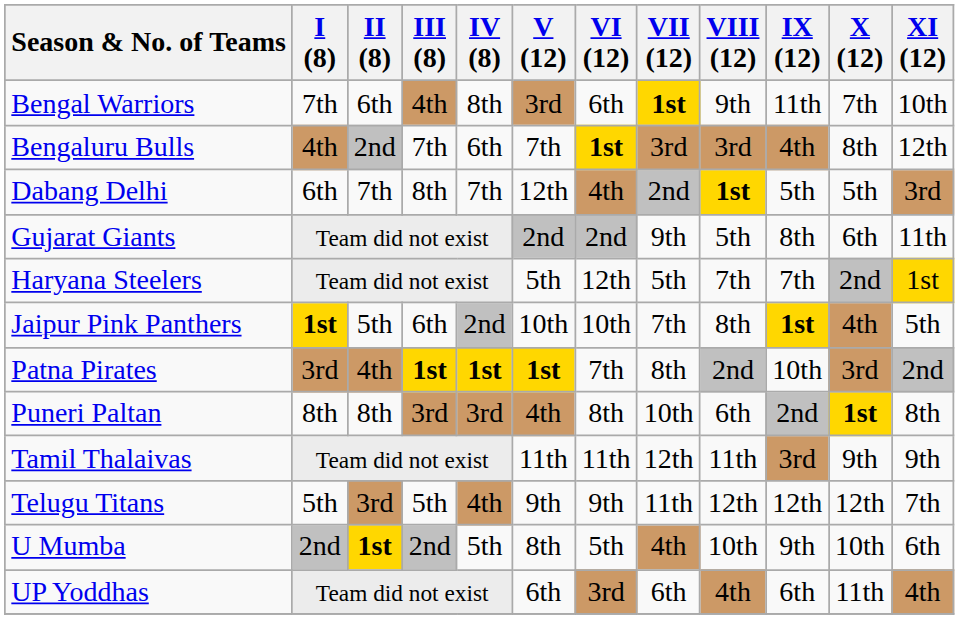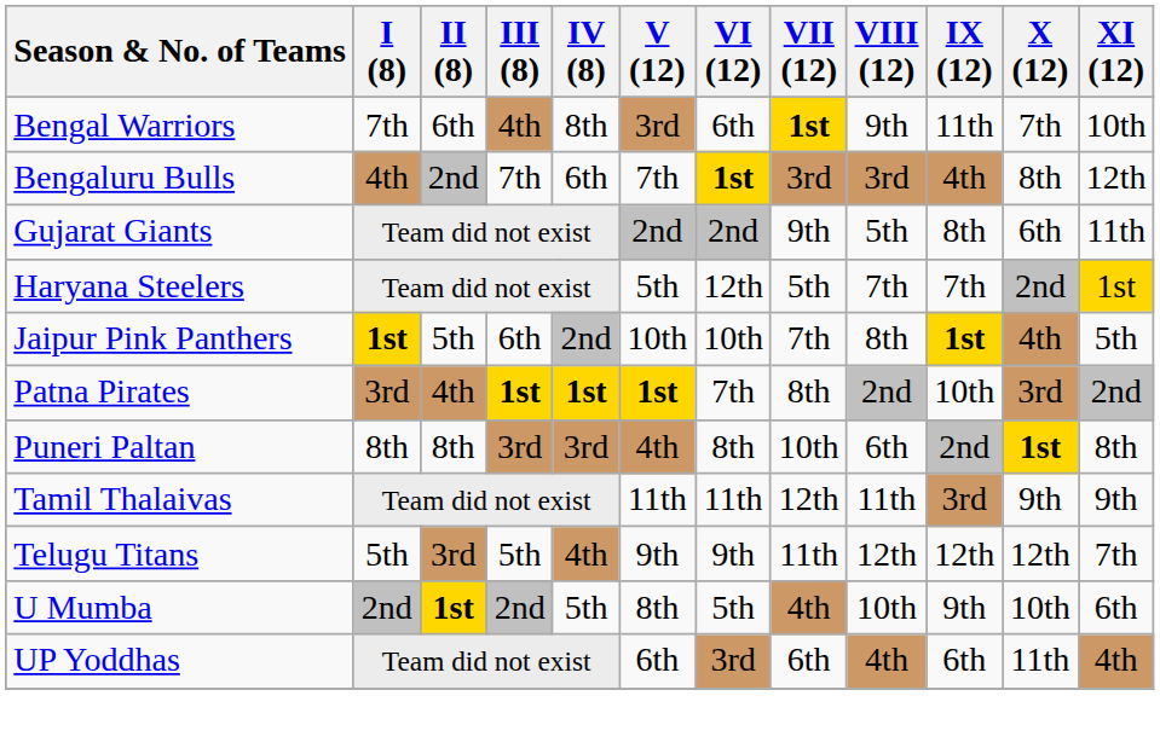- row: Dabang Delhi | 6th | 7th | 8th | 7th | 12th | 4th | 2nd | 1st | 5th | 5th | 3rd
